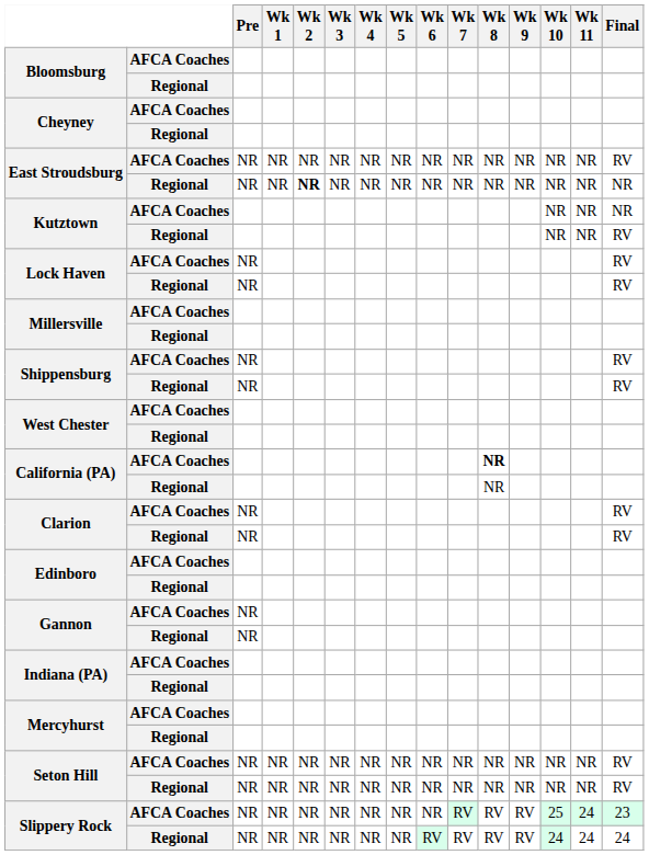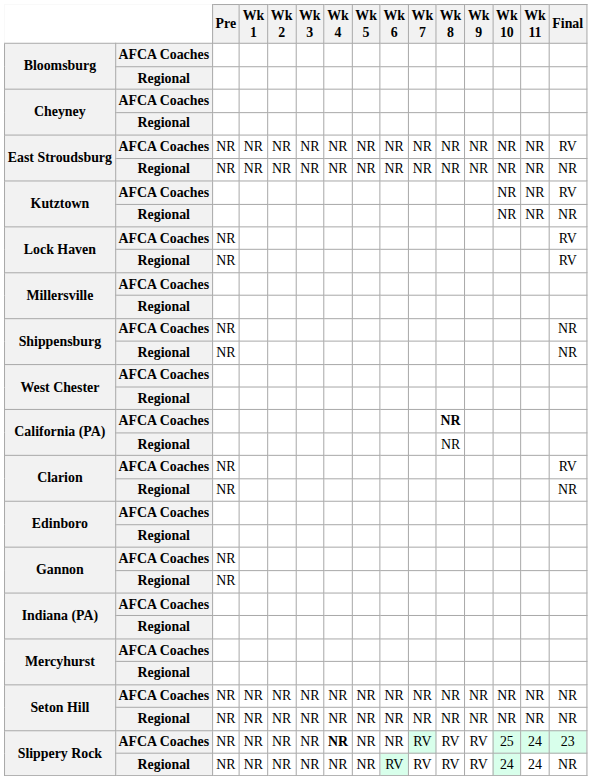East Stroudsburg / Regional | Wk 2: bold -> normal
Kutztown / AFCA Coaches | Final: NR -> RV
Kutztown / Regional | Final: RV -> NR
Shippensburg / AFCA Coaches | Final: RV -> NR
Shippensburg / Regional | Final: RV -> NR
Clarion / Regional | Final: RV -> NR
Seton Hill / AFCA Coaches | Final: RV -> NR
Seton Hill / Regional | Final: RV -> NR
Slippery Rock / AFCA Coaches | Wk 4: normal -> bold
Slippery Rock / Regional | Final: 24 -> NR
